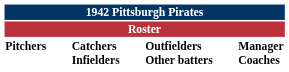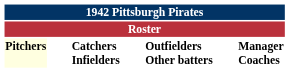Pitchers | column 1: no background -> lightyellow background
